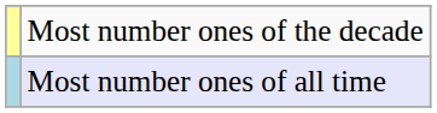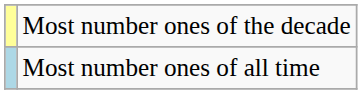row 2 | column 2: lavender background -> no background
